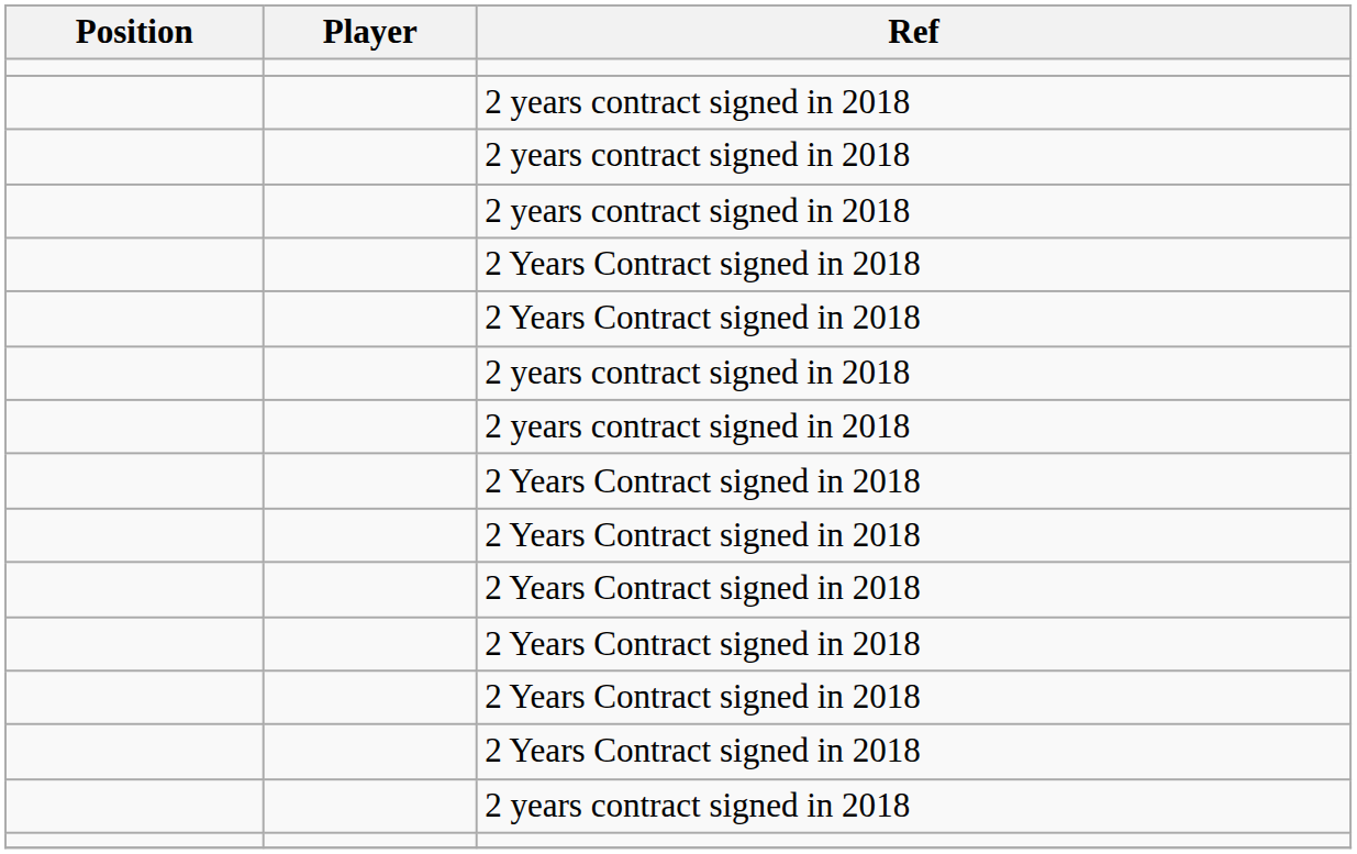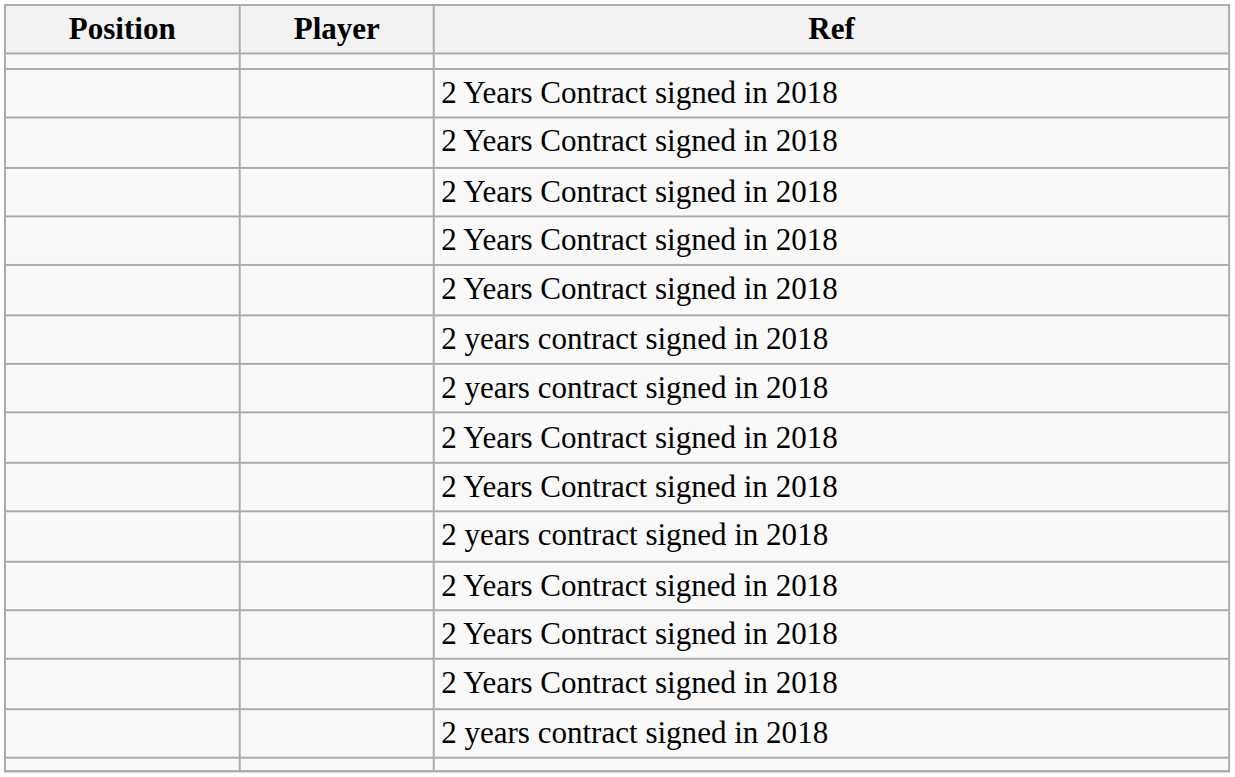row 3 | Ref: 2 years contract signed in 2018 -> 2 Years Contract signed in 2018
row 4 | Ref: 2 years contract signed in 2018 -> 2 Years Contract signed in 2018
row 5 | Ref: 2 years contract signed in 2018 -> 2 Years Contract signed in 2018
row 12 | Ref: 2 Years Contract signed in 2018 -> 2 years contract signed in 2018
